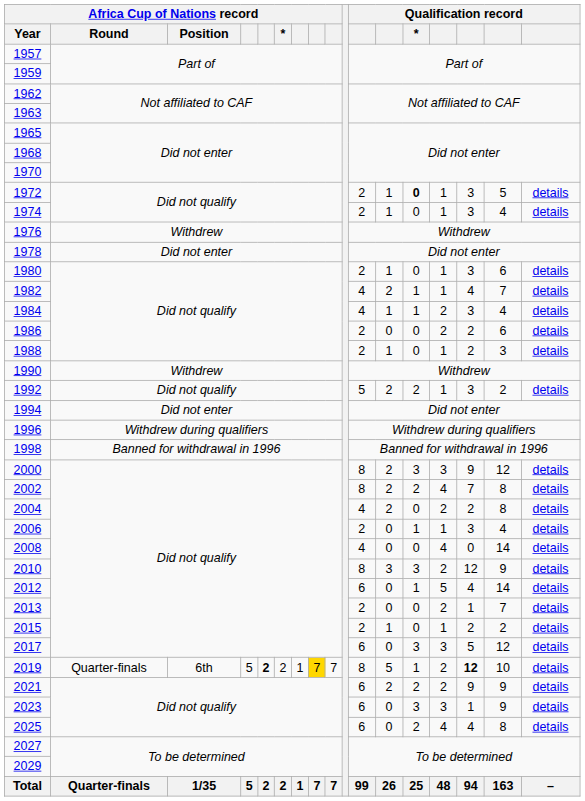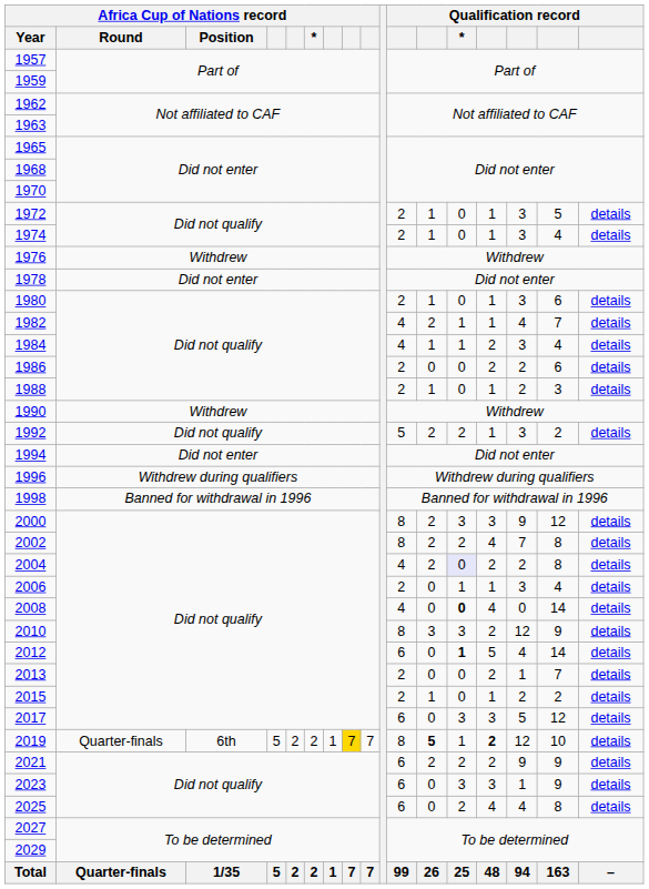1972 | Qualification record / *: bold -> normal
2004 | Qualification record / *: no background -> lavender background
2008 | Qualification record / *: normal -> bold
2012 | Qualification record / *: normal -> bold
2019 | column 5: bold -> normal
2019 | column 12: normal -> bold
2019 | column 14: normal -> bold
2019 | column 15: bold -> normal
